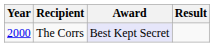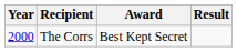The Corrs | Award: lavender background -> no background
